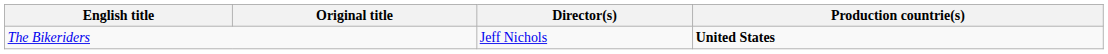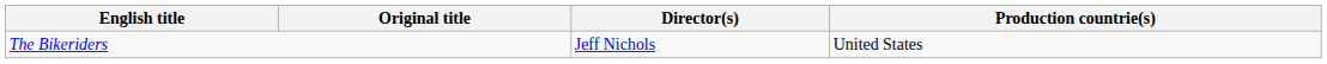The Bikeriders | Production countrie(s): bold -> normal
